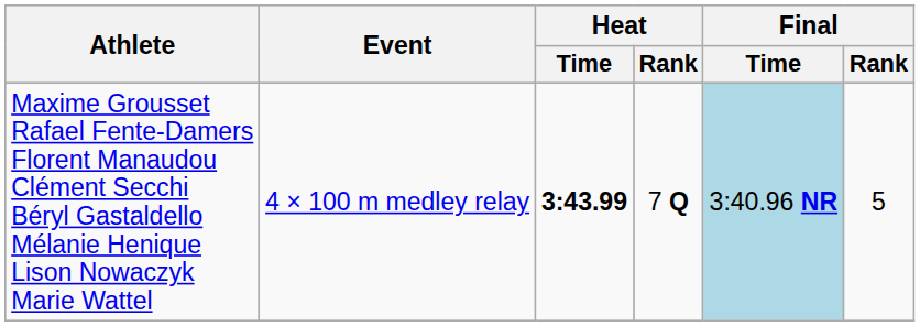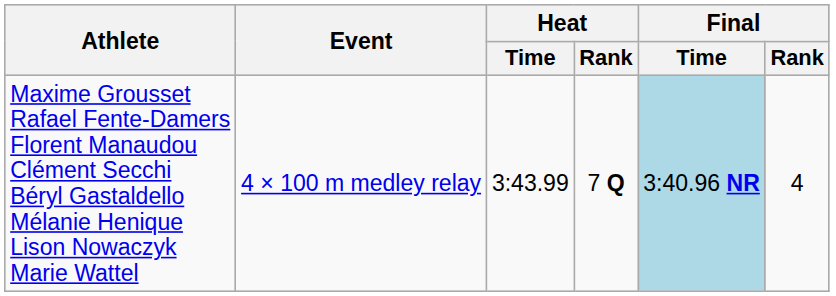row 3 | Heat / Time: bold -> normal
row 3 | Final / Rank: 5 -> 4
